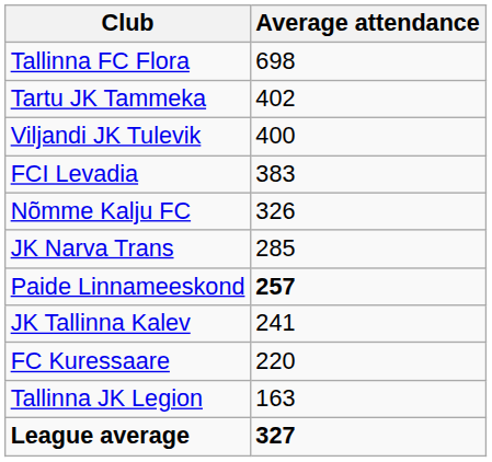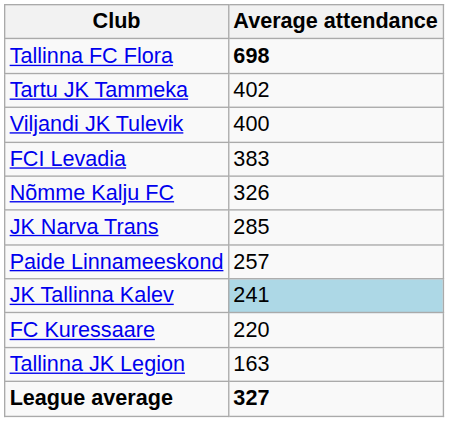Tallinna FC Flora | Average attendance: normal -> bold
Paide Linnameeskond | Average attendance: bold -> normal
JK Tallinna Kalev | Average attendance: no background -> lightblue background
